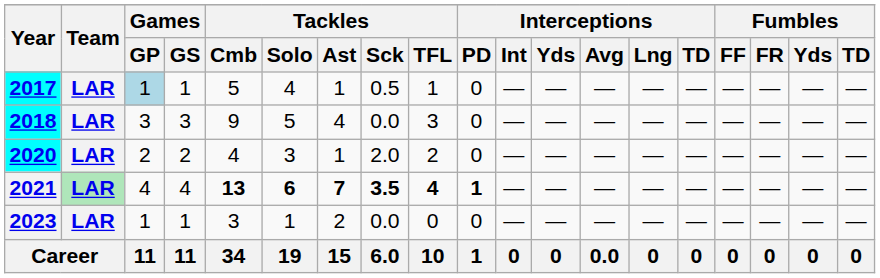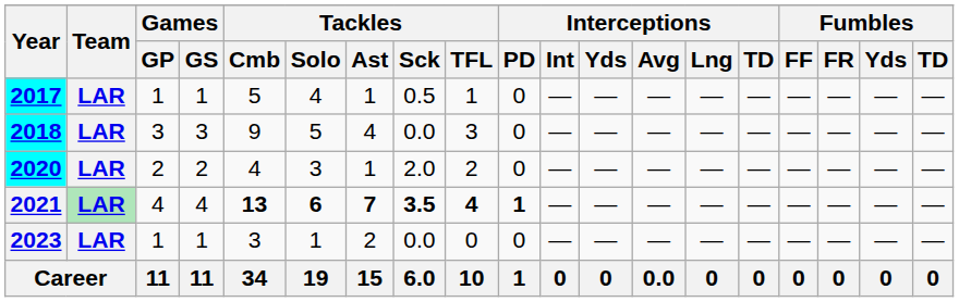2017 | Games / GP: lightblue background -> no background
